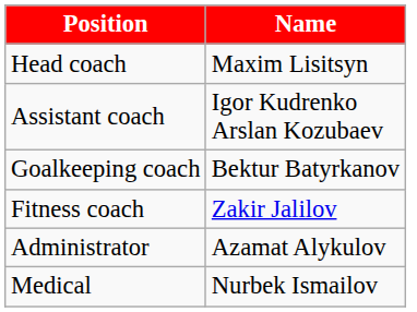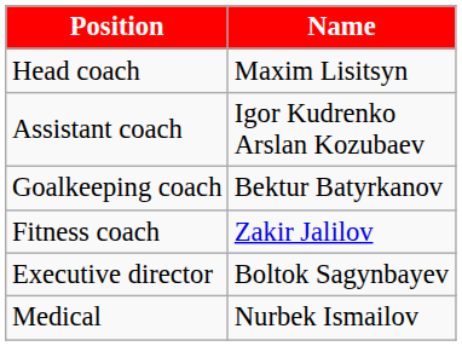+ row: Executive director | Boltok Sagynbayev
- row: Administrator | Azamat Alykulov
